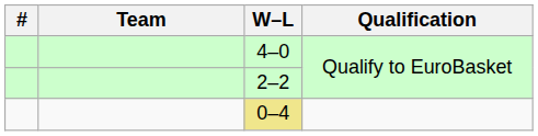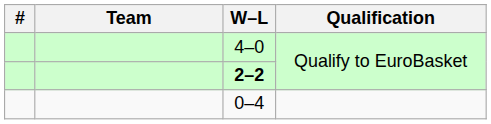2–2 | W–L: normal -> bold
0–4 | W–L: khaki background -> no background
